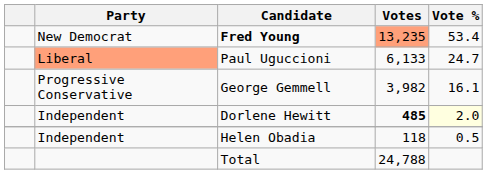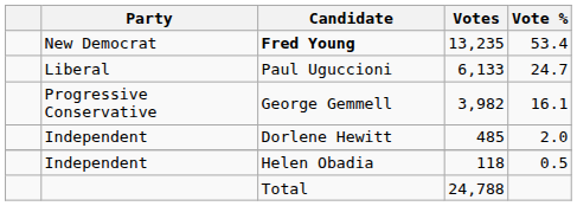Fred Young | Votes: lightsalmon background -> no background
Paul Uguccioni | Party: lightsalmon background -> no background
Dorlene Hewitt | Votes: bold -> normal
Dorlene Hewitt | Vote %: lightyellow background -> no background
